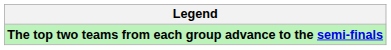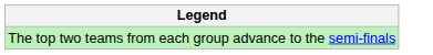row 2 | column 1: bold -> normal
